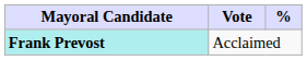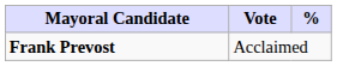Frank Prevost | Mayoral Candidate: paleturquoise background -> no background
